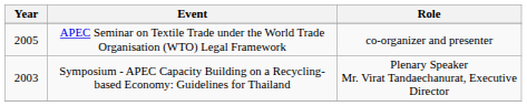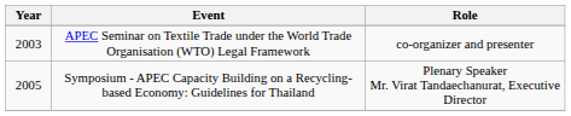row 2 | Year: 2005 -> 2003
row 3 | Year: 2003 -> 2005
